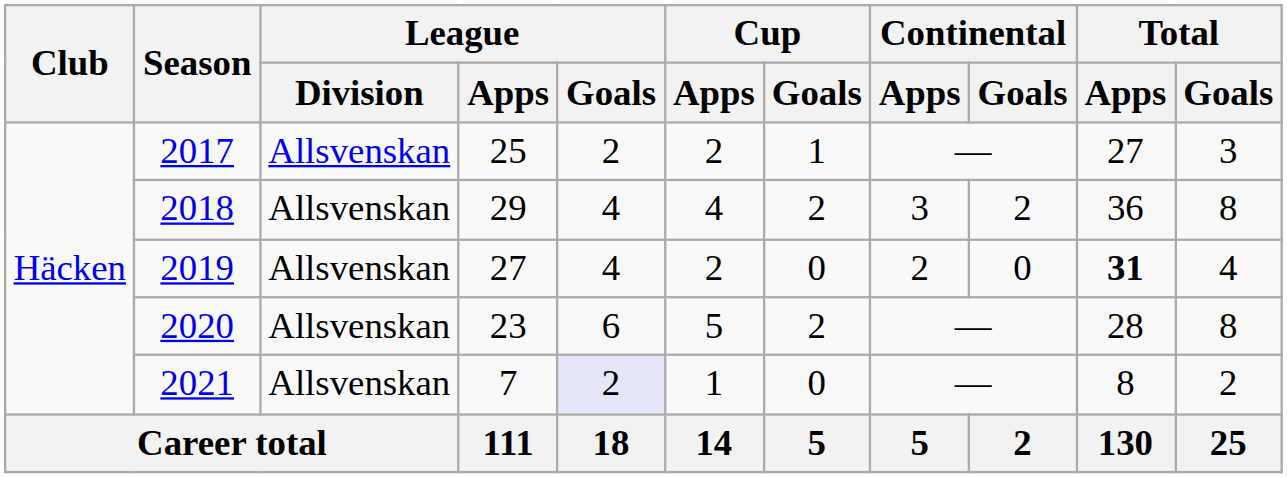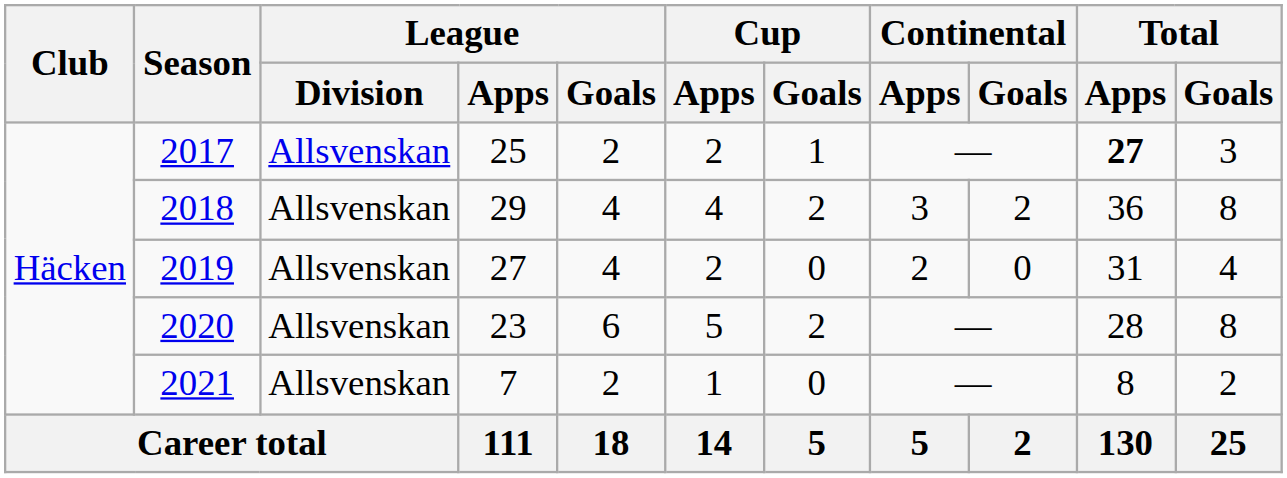2017 | Total / Apps: normal -> bold
2019 | Total / Apps: bold -> normal
2021 | League / Goals: lavender background -> no background
